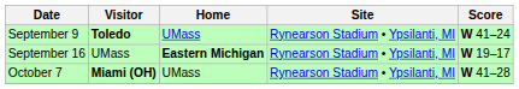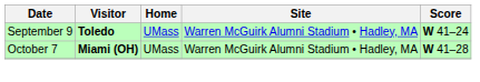September 9 | Site: Rynearson Stadium • Ypsilanti, MI -> Warren McGuirk Alumni Stadium • Hadley, MA
- row: September 16 | UMass | Eastern Michigan | Rynearson Stadium • Ypsilanti, MI | W 19–17
October 7 | Site: Rynearson Stadium • Ypsilanti, MI -> Warren McGuirk Alumni Stadium • Hadley, MA
